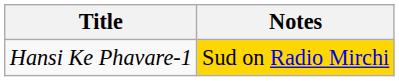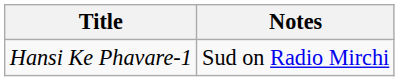Hansi Ke Phavare-1 | Notes: gold background -> no background
